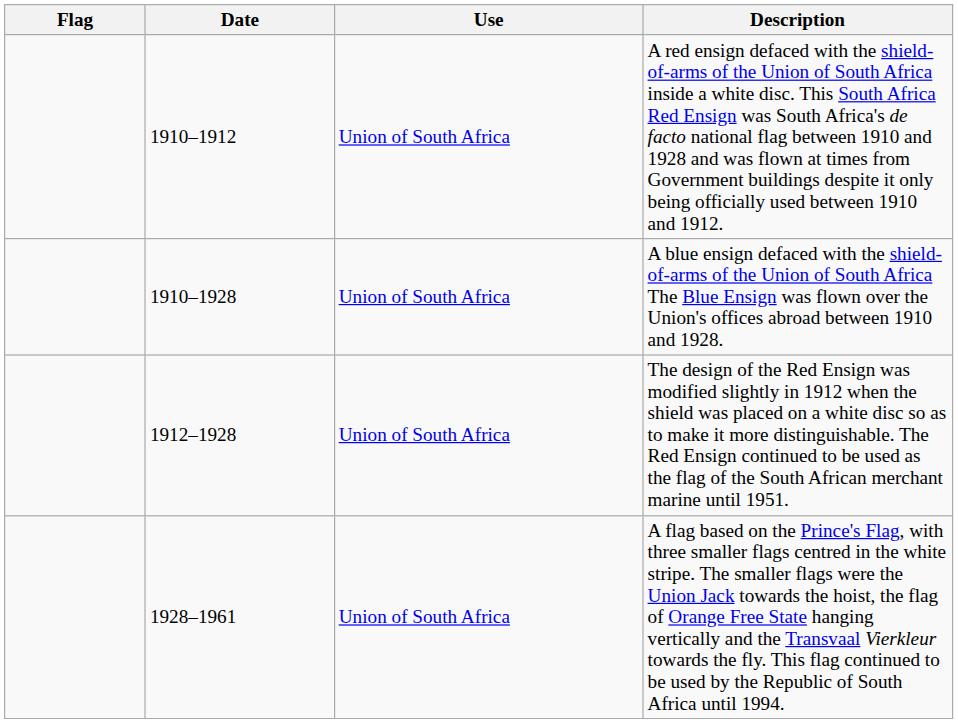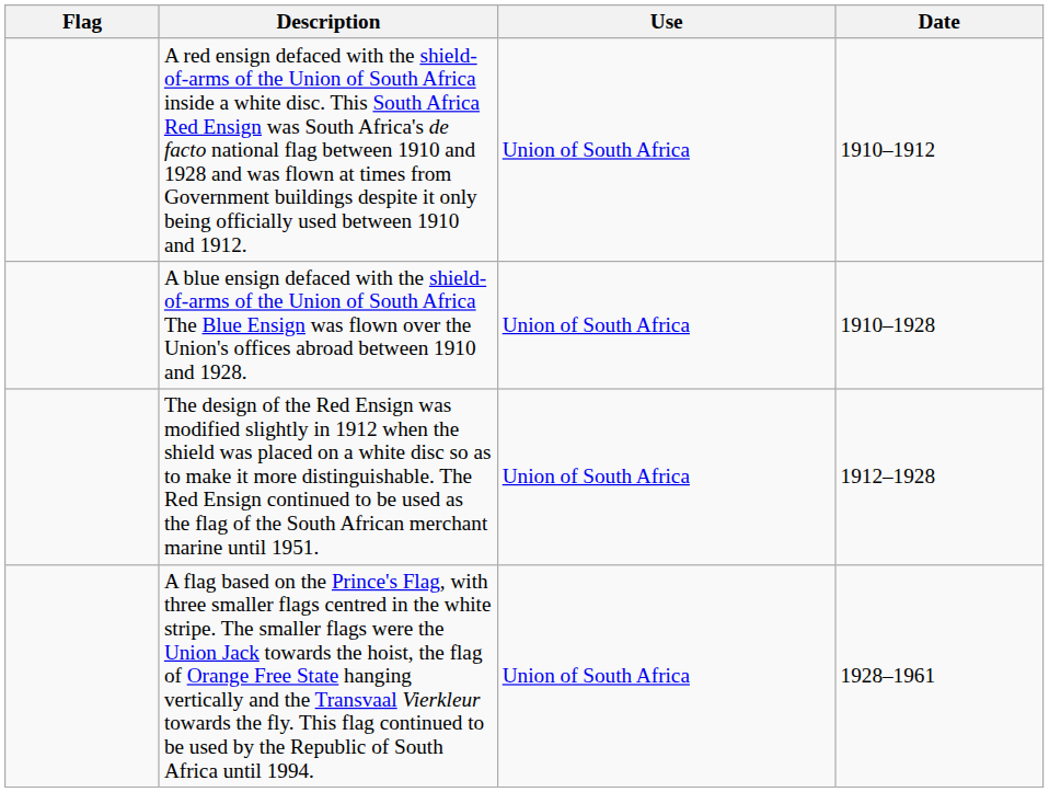columns swapped: Date <-> Description
